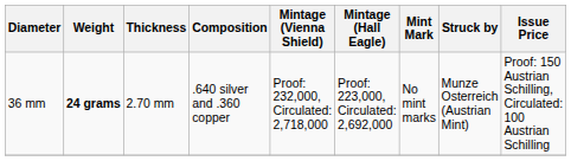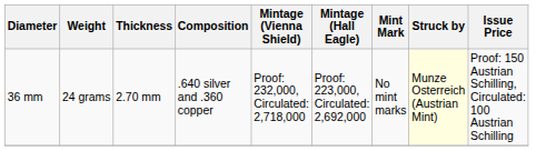36 mm | Weight: bold -> normal
36 mm | Struck by: no background -> lightyellow background
